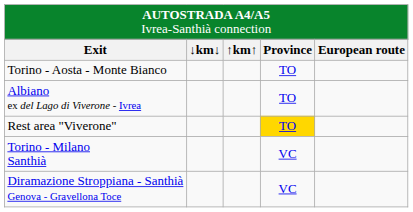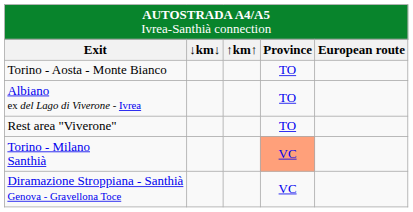Rest area "Viverone" | column 4: gold background -> no background
Torino - Milano Santhià | column 4: no background -> lightsalmon background
